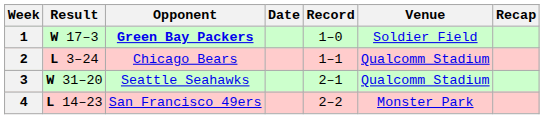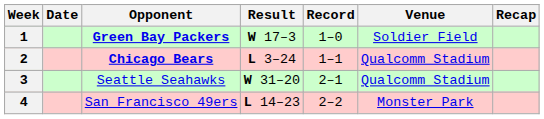columns swapped: Date <-> Result
2 | Opponent: normal -> bold
